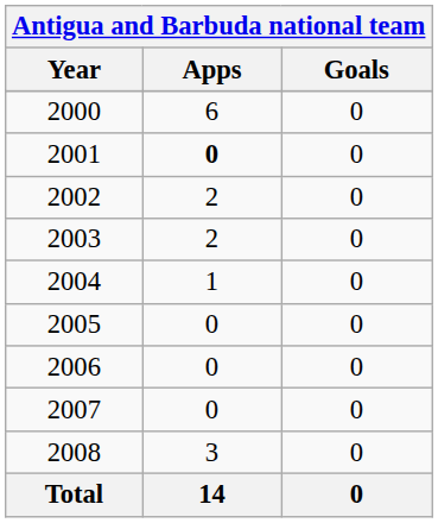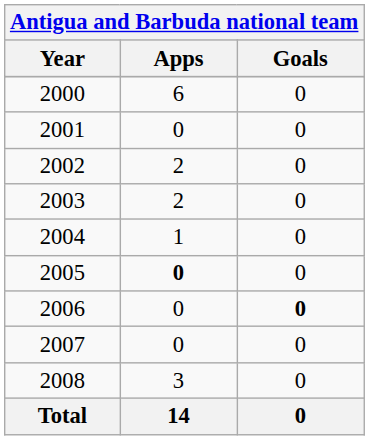2001 | Apps: bold -> normal
2005 | Apps: normal -> bold
2006 | Goals: normal -> bold
